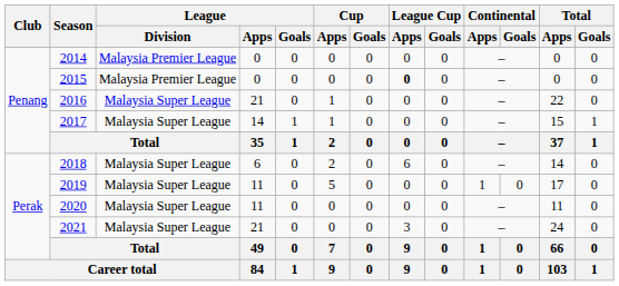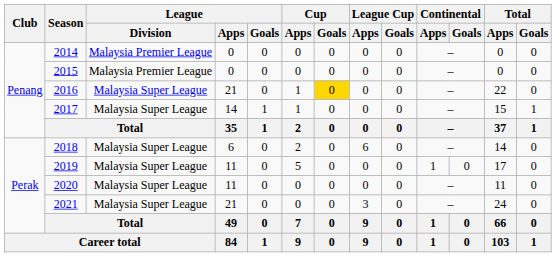2015 | League Cup / Apps: bold -> normal
2016 | Cup / Goals: no background -> gold background
